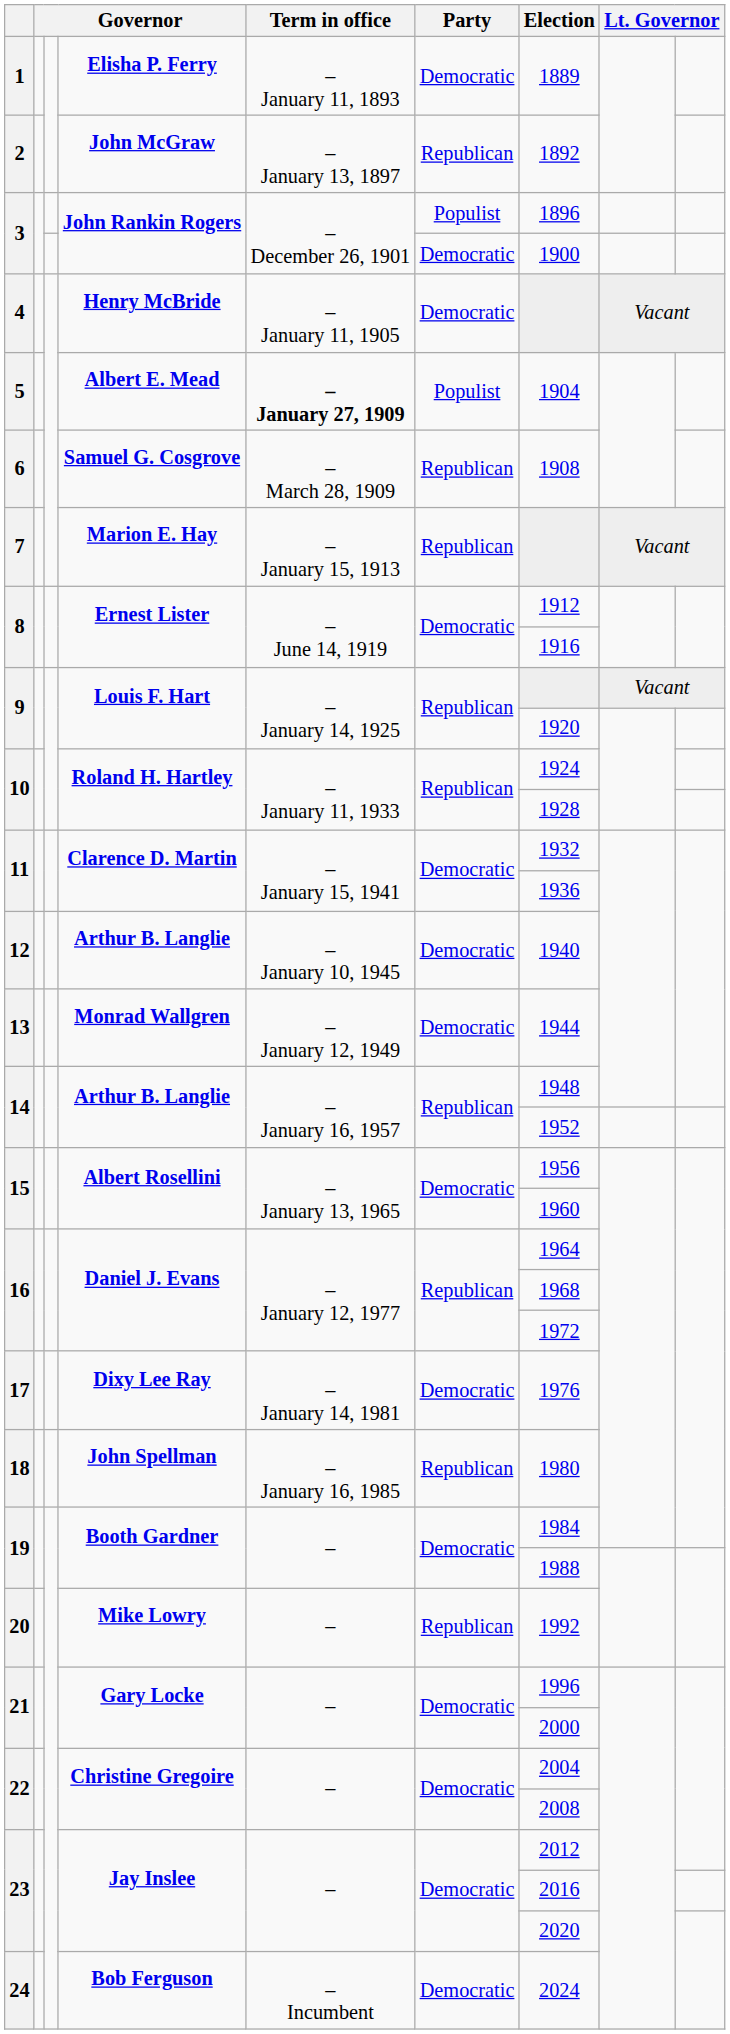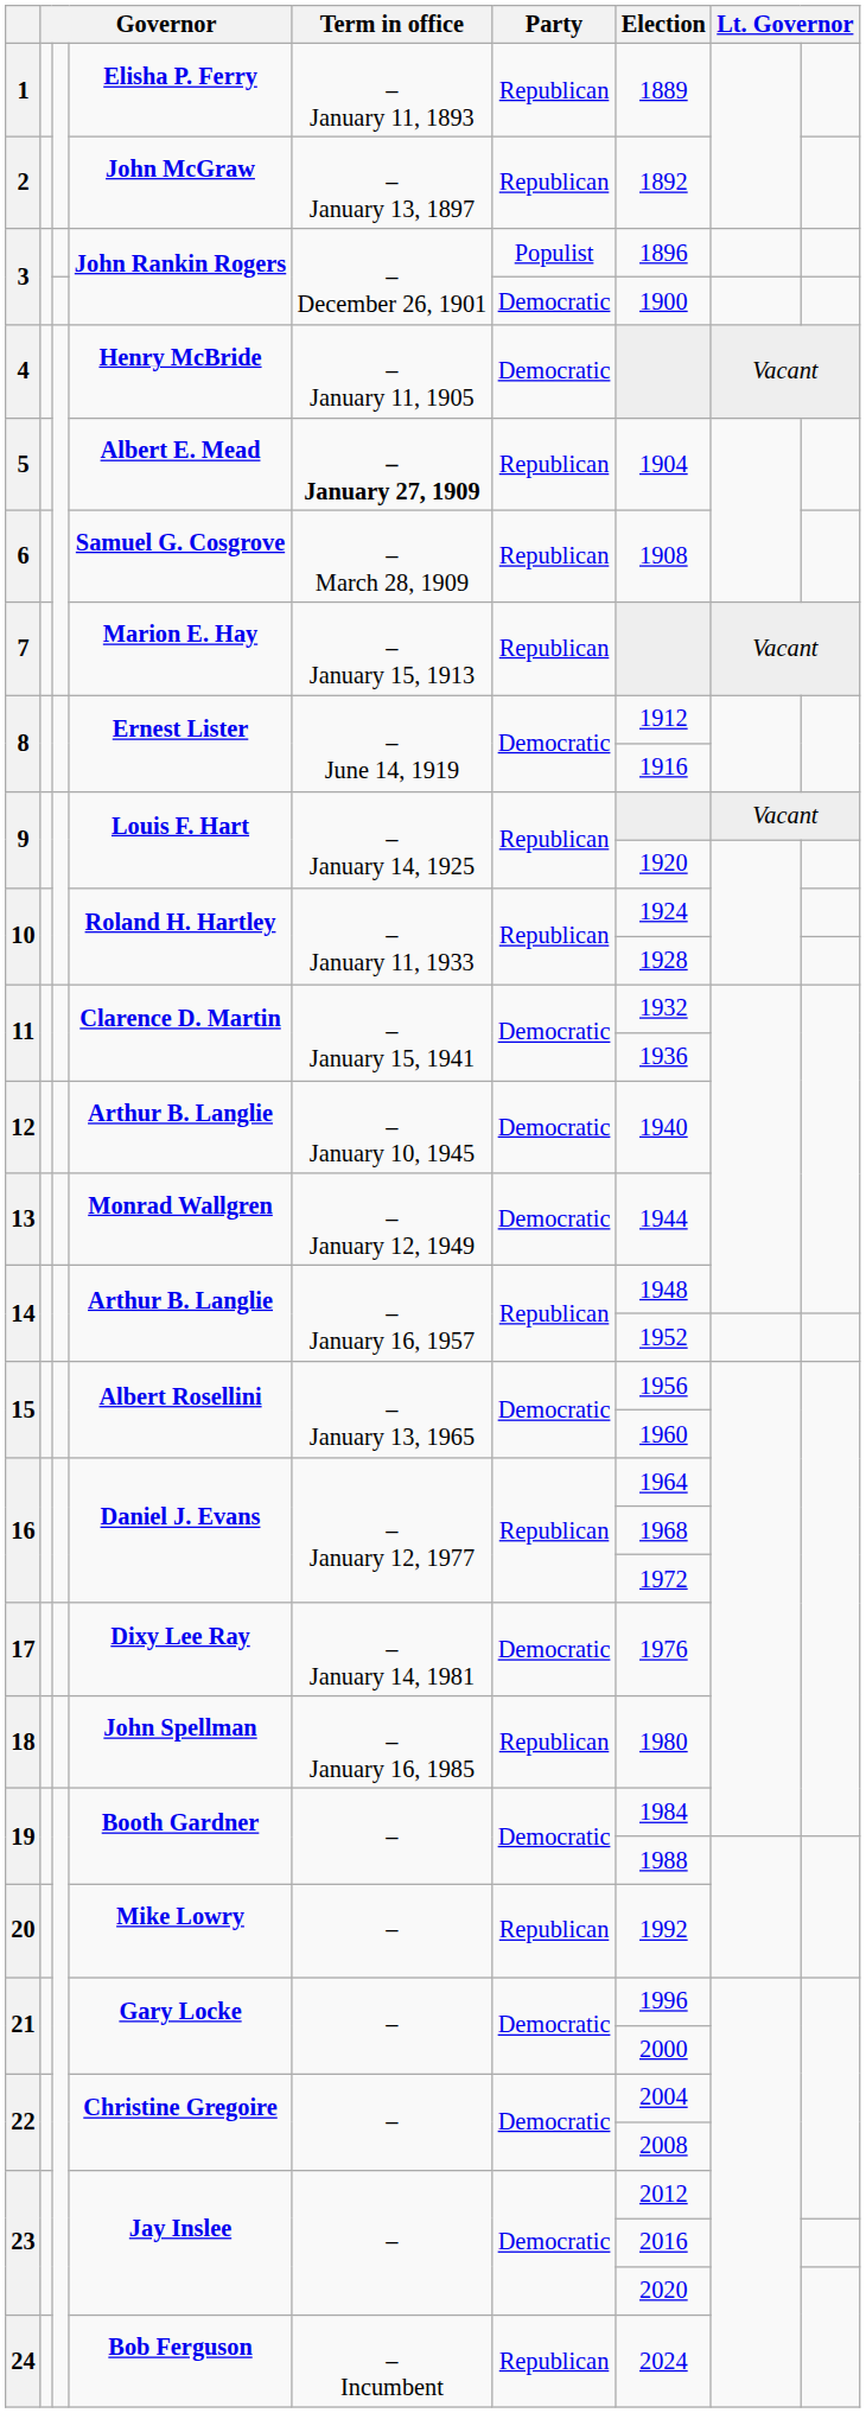1 | Party: Democratic -> Republican
5 | Party: Populist -> Republican
24 | Party: Democratic -> Republican
